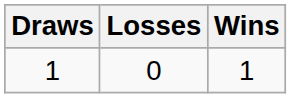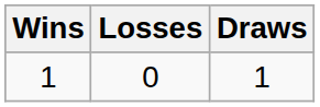columns swapped: Wins <-> Draws
